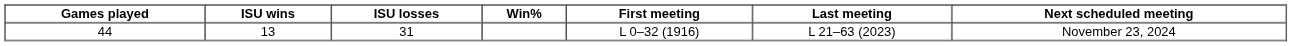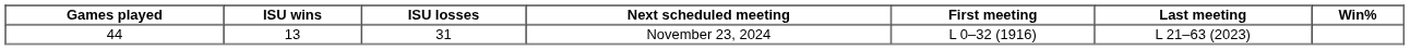columns swapped: Win% <-> Next scheduled meeting
